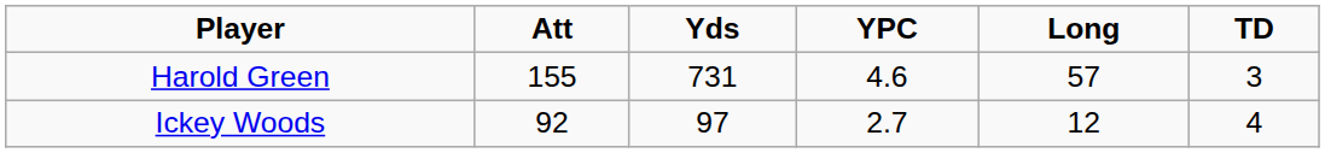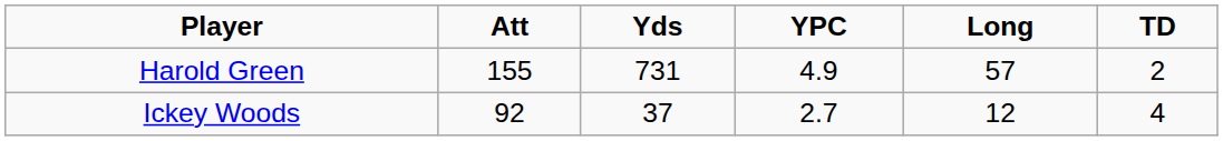Harold Green | YPC: 4.6 -> 4.9
Harold Green | TD: 3 -> 2
Ickey Woods | Yds: 97 -> 37
